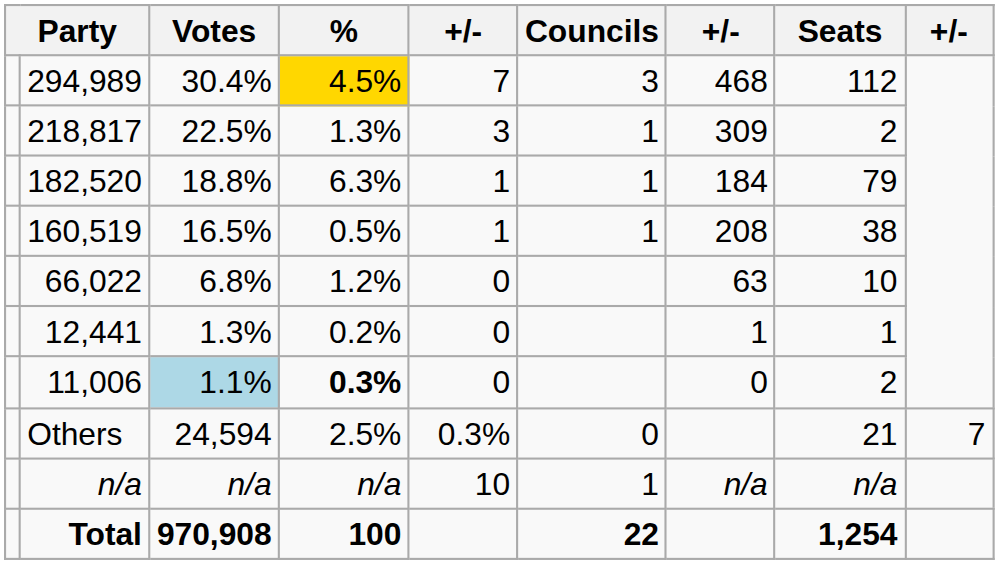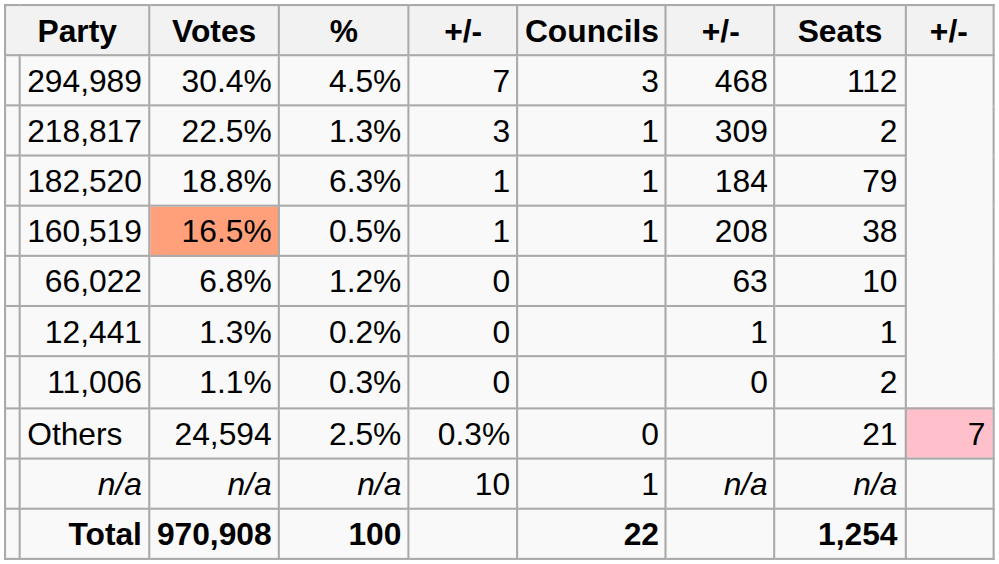294,989 | %: gold background -> no background
160,519 | Votes: no background -> lightsalmon background
11,006 | Votes: lightblue background -> no background
11,006 | %: bold -> normal
Others | column 9: no background -> pink background
